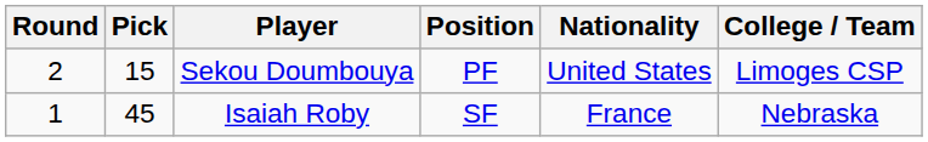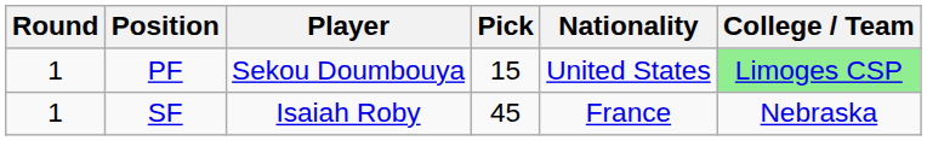columns swapped: Pick <-> Position
Sekou Doumbouya | Round: 2 -> 1
Sekou Doumbouya | College / Team: no background -> lightgreen background
